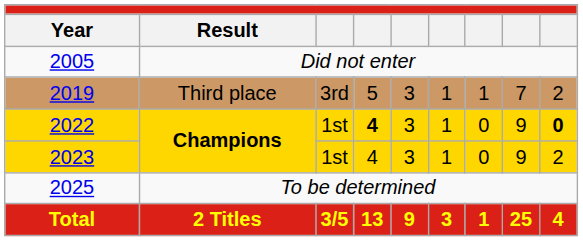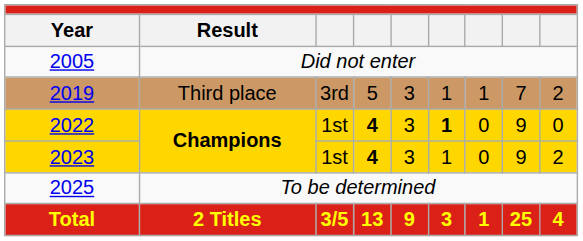2022 | column 6: normal -> bold
2022 | column 9: bold -> normal
2023 | column 4: normal -> bold
